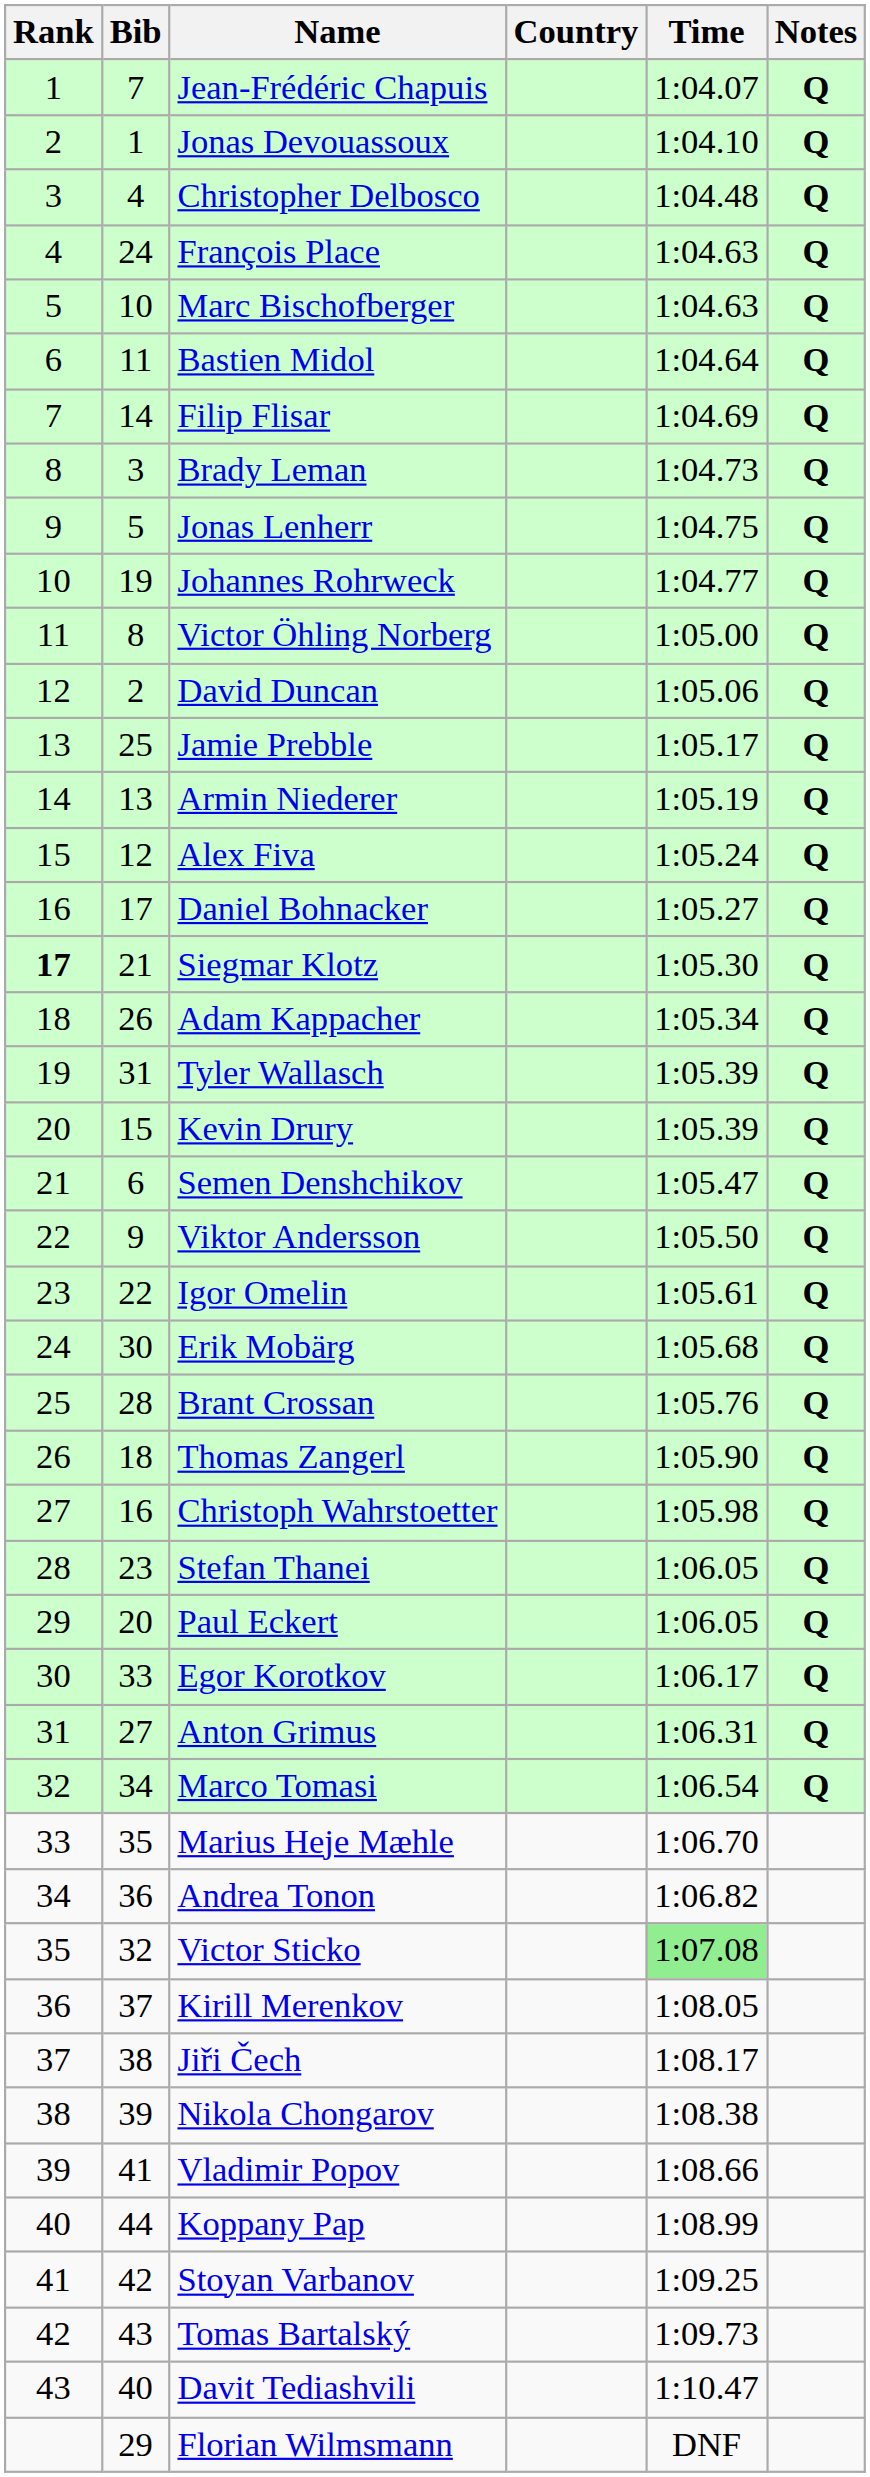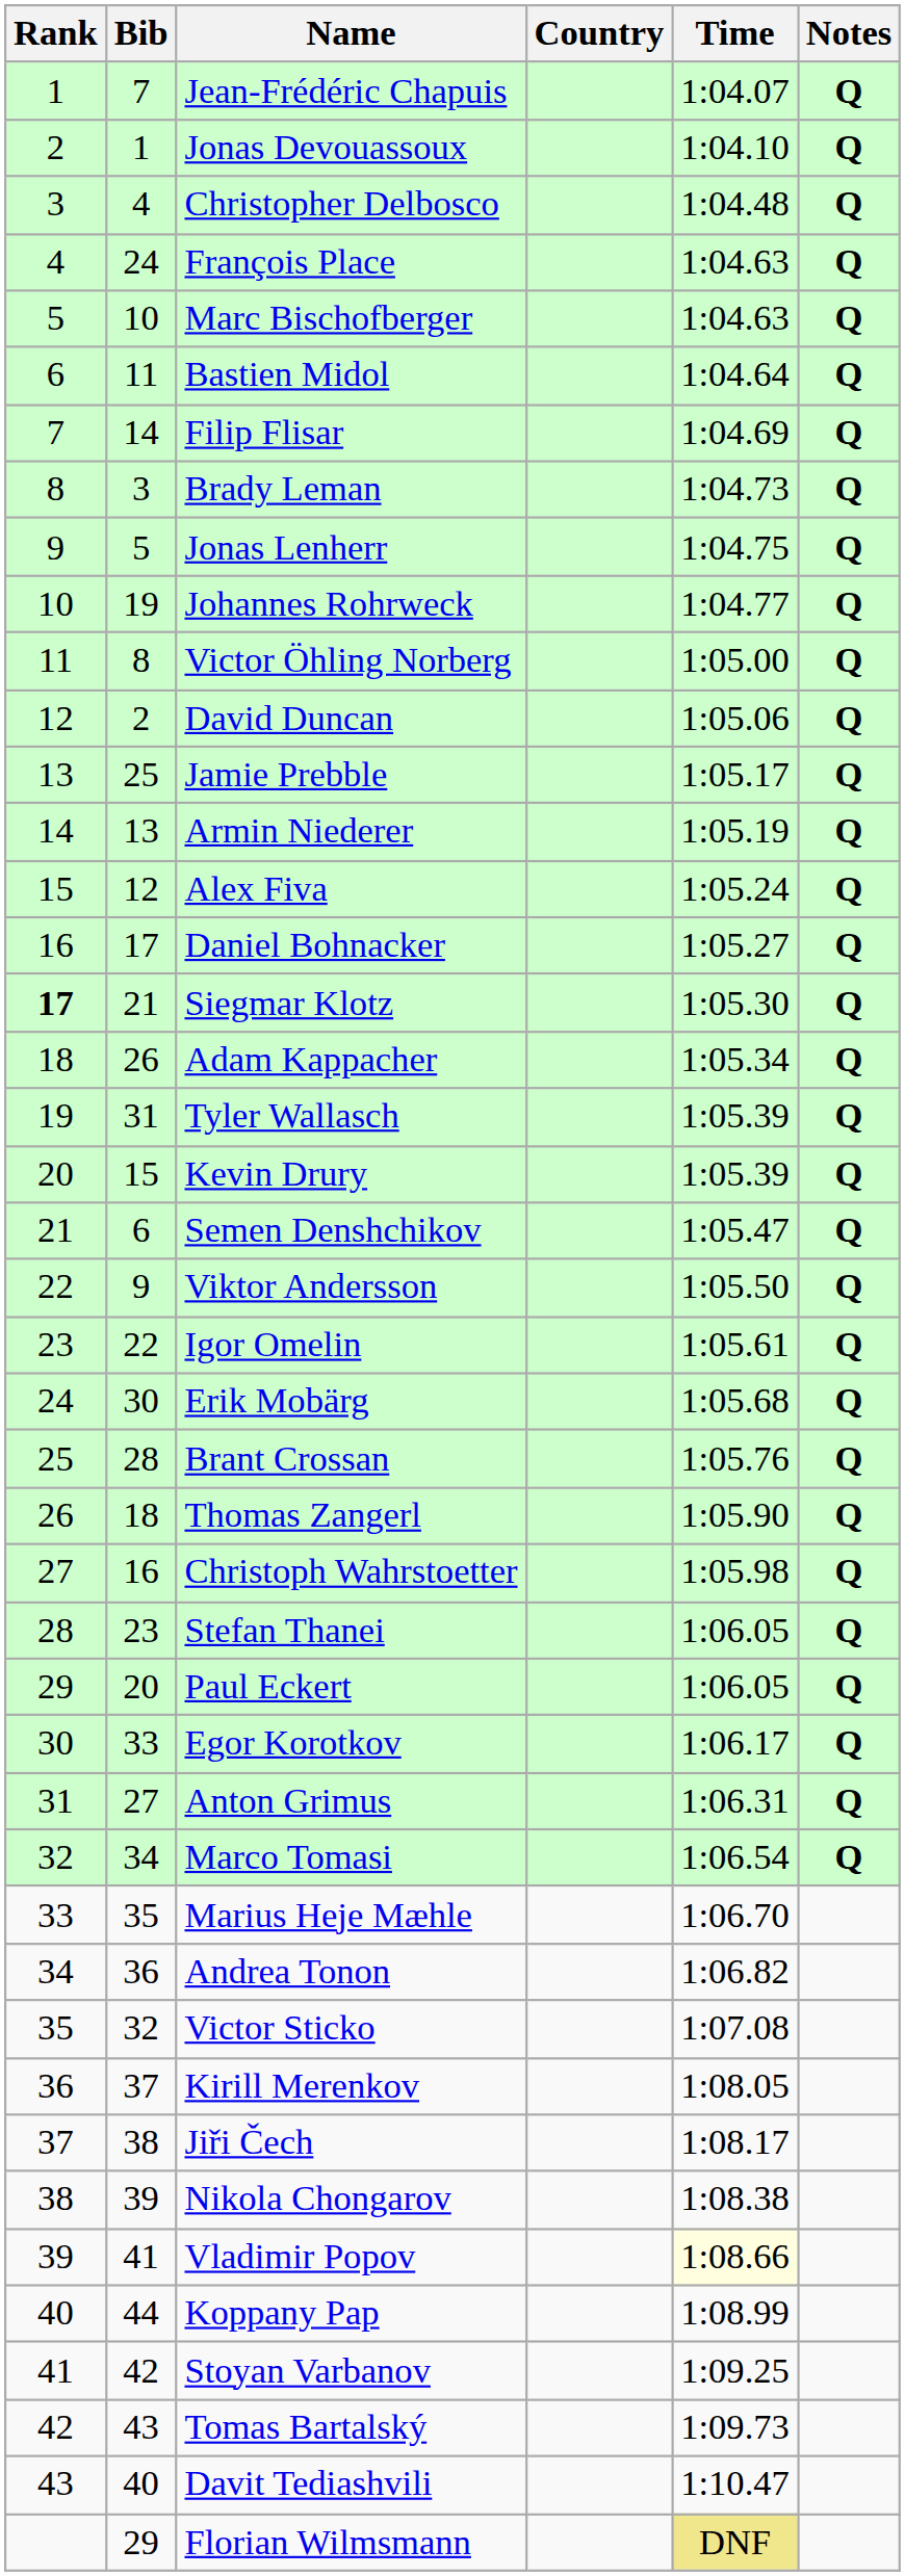Victor Sticko | Time: lightgreen background -> no background
Vladimir Popov | Time: no background -> lightyellow background
Florian Wilmsmann | Time: no background -> khaki background
